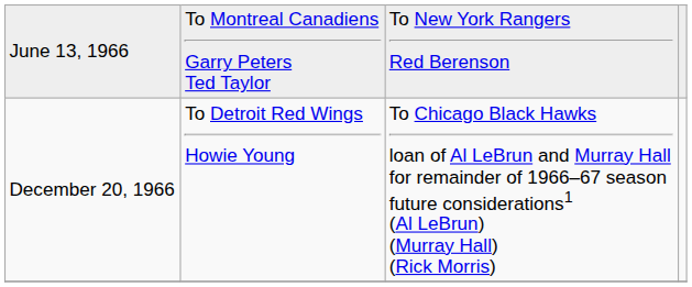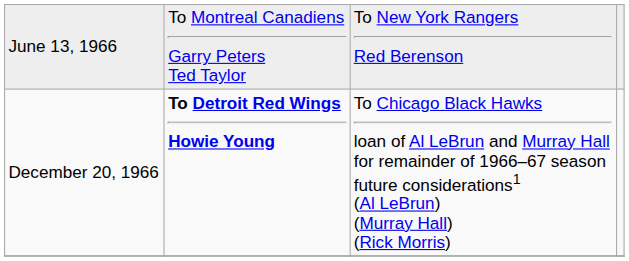December 20, 1966 | column 2: normal -> bold
